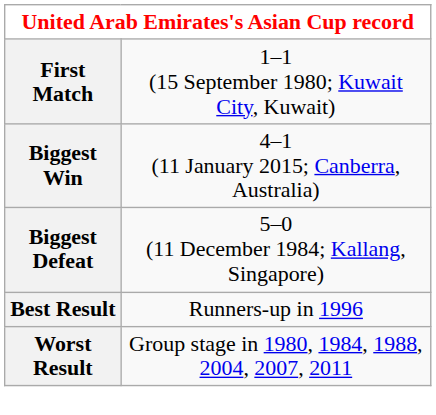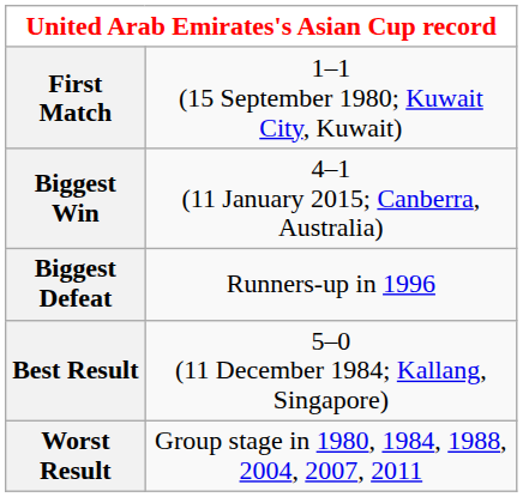Biggest Defeat | column 2: 5–0 (11 December 1984; Kallang, Singapore) -> Runners-up in 1996
Best Result | column 2: Runners-up in 1996 -> 5–0 (11 December 1984; Kallang, Singapore)
